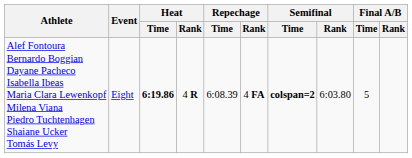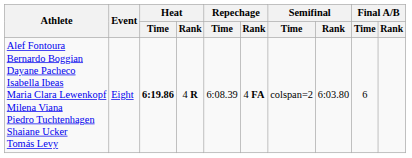row 3 | Semifinal / Time: bold -> normal
row 3 | Final A/B / Time: 5 -> 6
